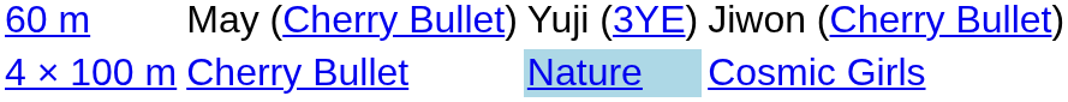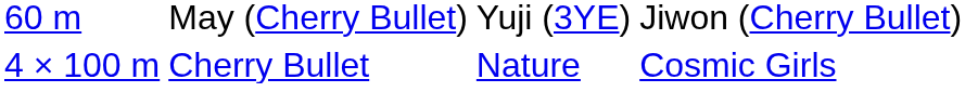Cherry Bullet | column 3: lightblue background -> no background
